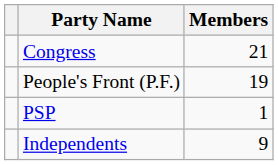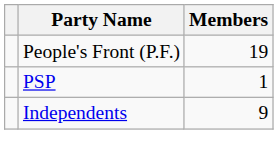- row: Congress | 21
